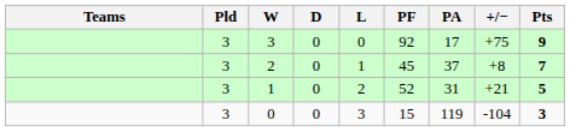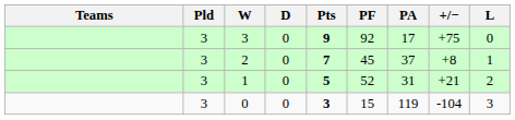columns swapped: L <-> Pts
